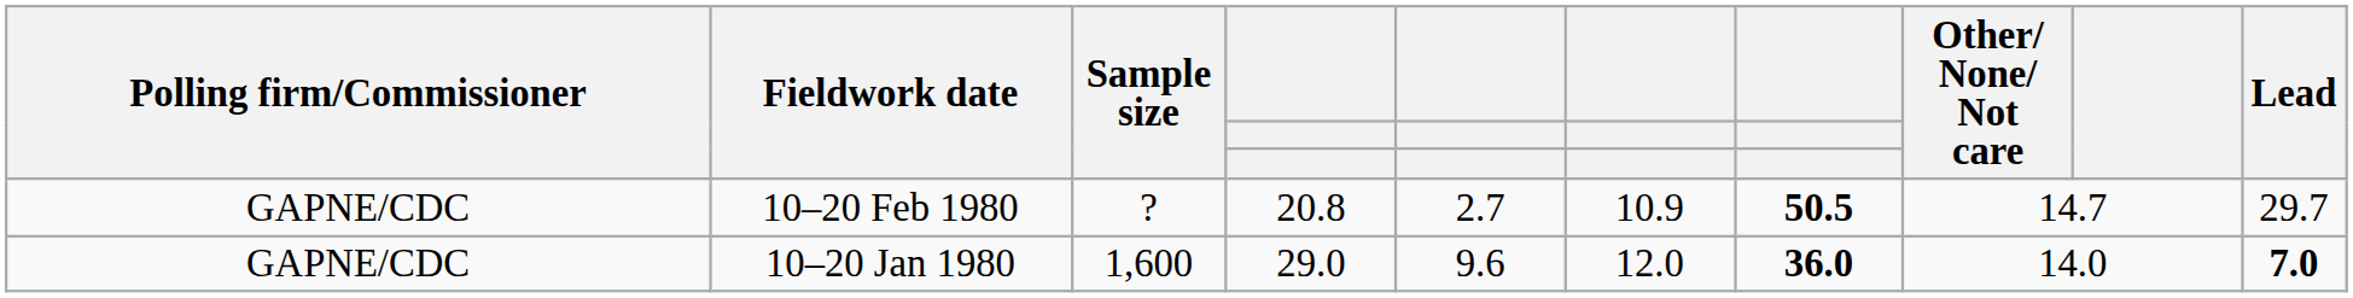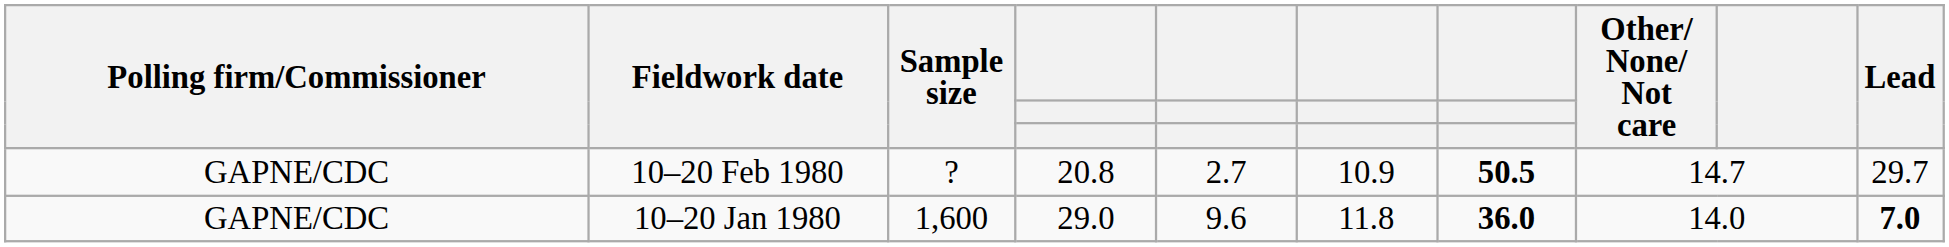10–20 Jan 1980 | column 6: 12.0 -> 11.8
